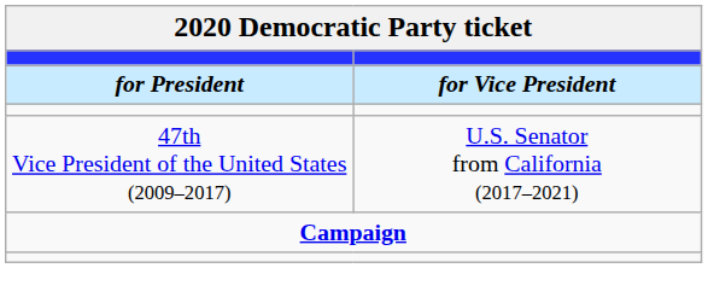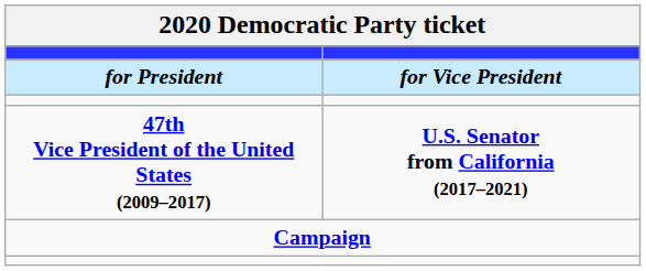47th Vice President of the United States (2009–2017) | column 1: normal -> bold
47th Vice President of the United States (2009–2017) | column 2: normal -> bold
